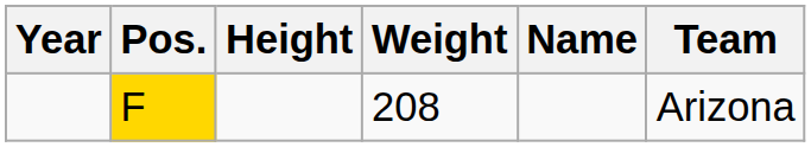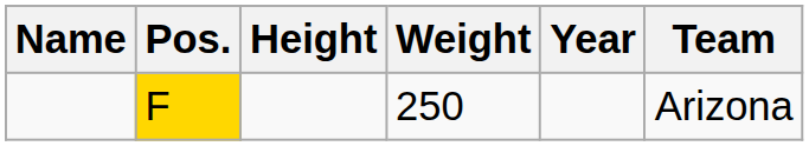columns swapped: Name <-> Year
row 2 | Weight: 208 -> 250
